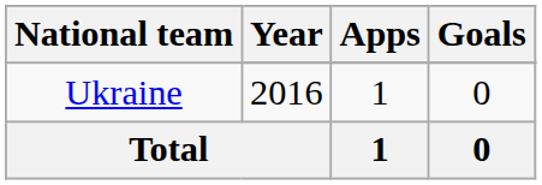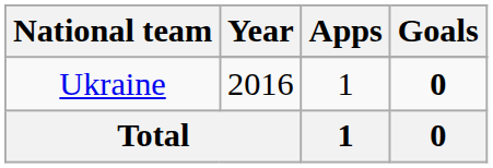2016 | Goals: normal -> bold
